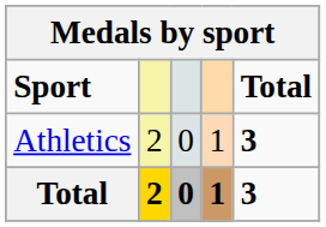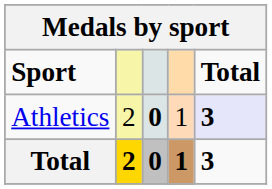Athletics | column 3: normal -> bold
Athletics | Total: no background -> lavender background
